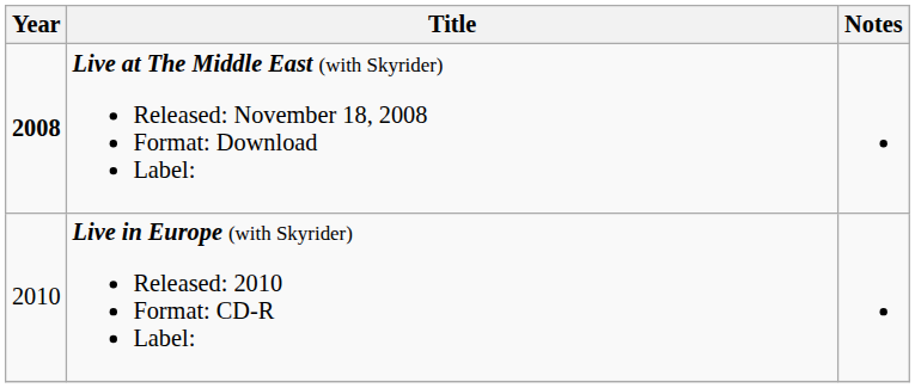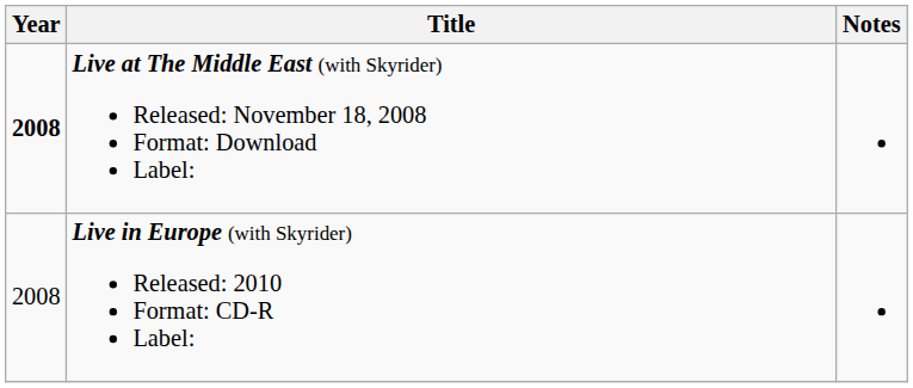row 3 | Year: 2010 -> 2008
